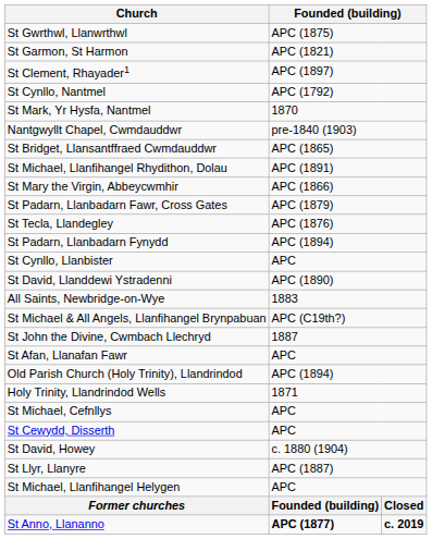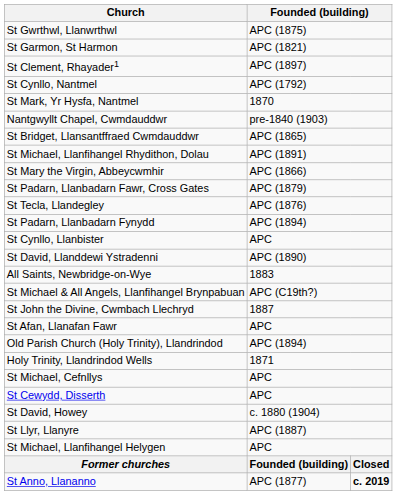St Anno, Llananno | column 2: bold -> normal
